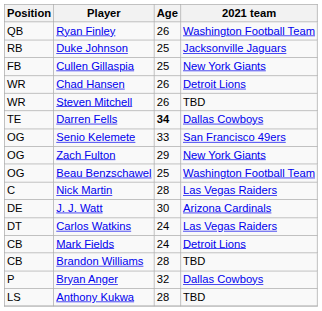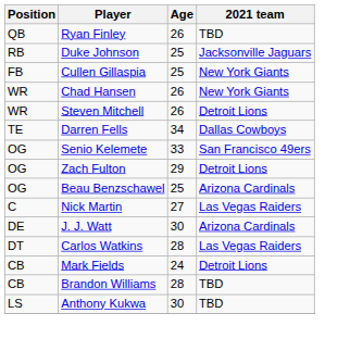Ryan Finley | 2021 team: Washington Football Team -> TBD
Chad Hansen | 2021 team: Detroit Lions -> New York Giants
Steven Mitchell | 2021 team: TBD -> Detroit Lions
Darren Fells | Age: bold -> normal
Zach Fulton | 2021 team: New York Giants -> Detroit Lions
Beau Benzschawel | 2021 team: Washington Football Team -> Arizona Cardinals
Nick Martin | Age: 28 -> 27
Carlos Watkins | Age: 24 -> 28
- row: P | Bryan Anger | 32 | Dallas Cowboys
Anthony Kukwa | Age: 28 -> 30
